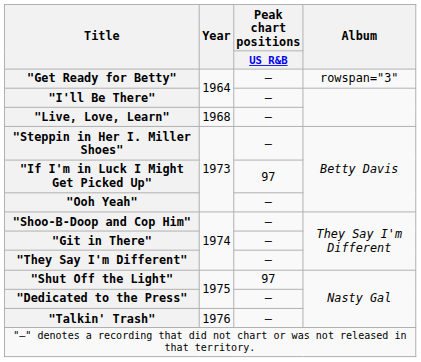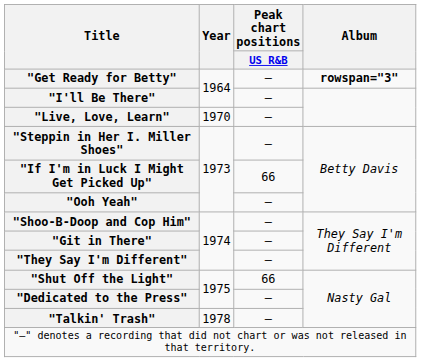"Get Ready for Betty" | Album: normal -> bold
"Live, Love, Learn" | Year: 1968 -> 1970
"If I'm in Luck I Might Get Picked Up" | Peak chart positions / US R&B: 97 -> 66
"Shut Off the Light" | Peak chart positions / US R&B: 97 -> 66
"Talkin' Trash" | Year: 1976 -> 1978
